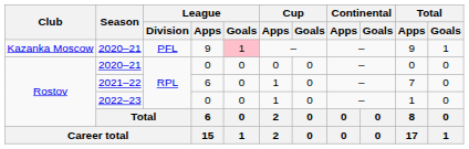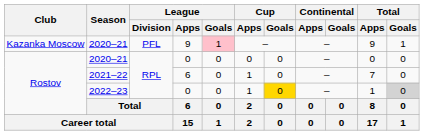2022–23 | Cup / Goals: no background -> gold background
2022–23 | Total / Goals: no background -> lightgrey background
